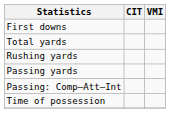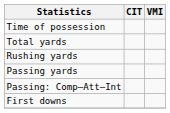rows swapped: First downs <-> Time of possession
